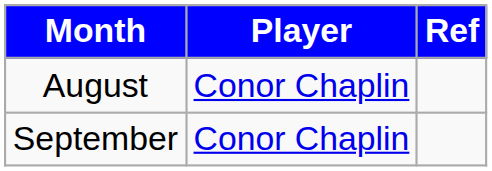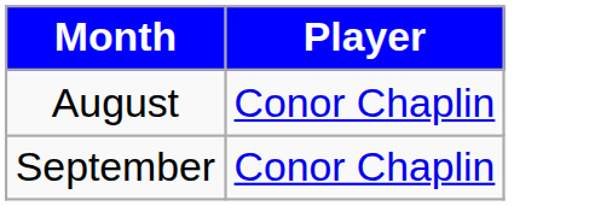- column: Ref
